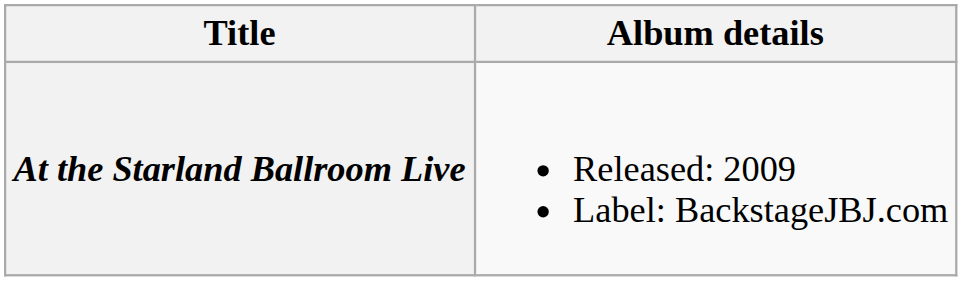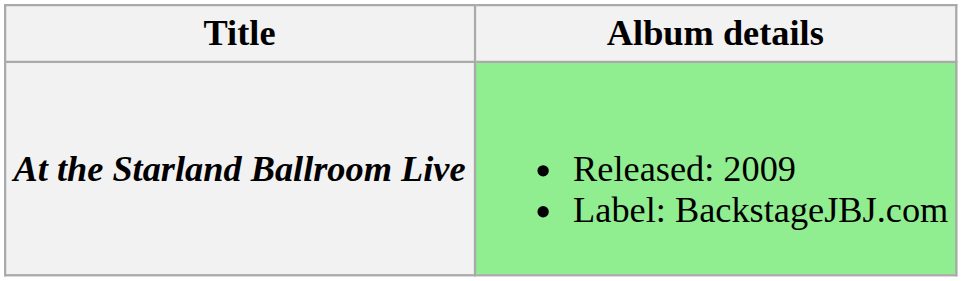At the Starland Ballroom Live | Album details: no background -> lightgreen background
